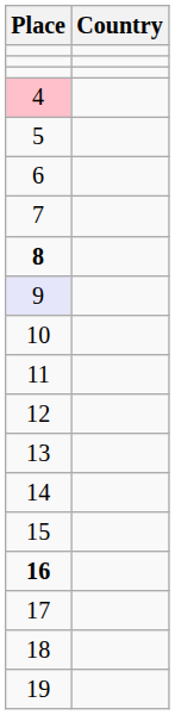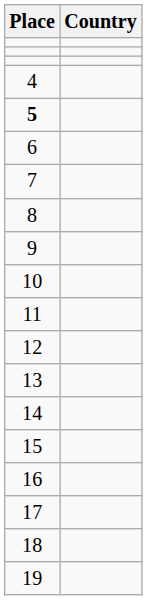row 5 | Place: pink background -> no background
row 6 | Place: normal -> bold
row 9 | Place: bold -> normal
row 10 | Place: lavender background -> no background
row 17 | Place: bold -> normal
